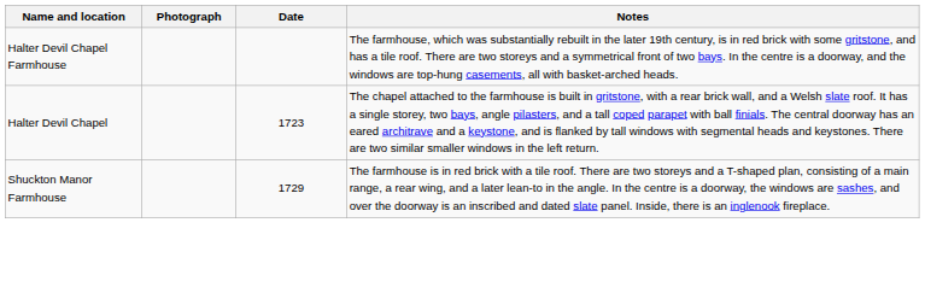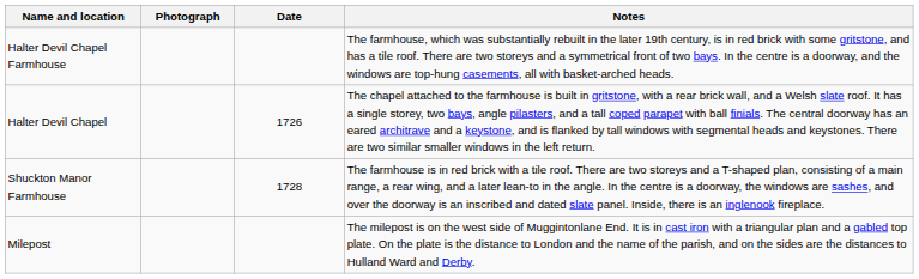Halter Devil Chapel | Date: 1723 -> 1726
Shuckton Manor Farmhouse | Date: 1729 -> 1728
+ row: Milepost | The milepost is on the west side of Muggintonlane End. It is in cast iron with a triangular plan and a gabled top plate. On the plate is the distance to London and the name of the parish, and on the sides are the distances to Hulland Ward and Derby.
